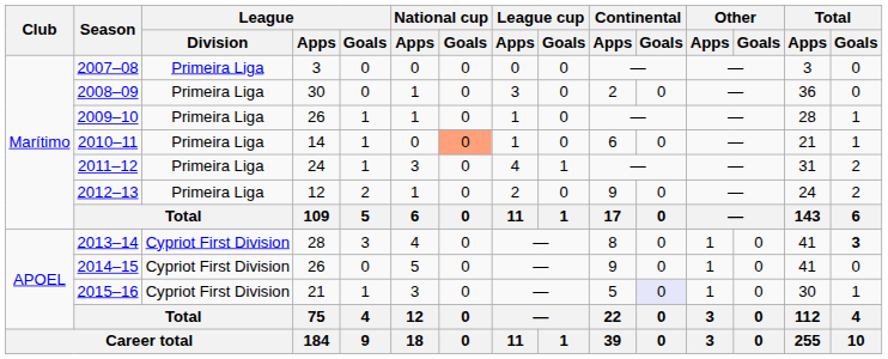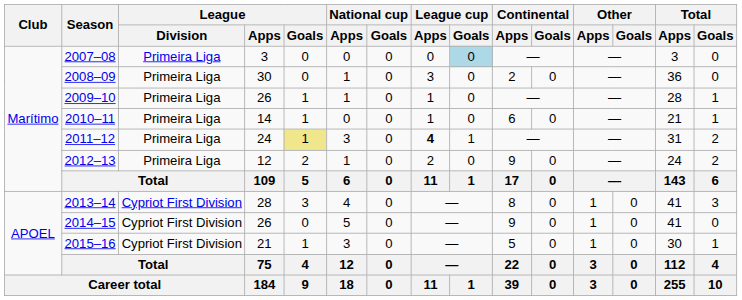2007–08 | League cup / Goals: no background -> lightblue background
2010–11 | National cup / Goals: lightsalmon background -> no background
2011–12 | League / Goals: no background -> khaki background
2011–12 | League cup / Apps: normal -> bold
2013–14 | Total / Goals: bold -> normal
2015–16 | Continental / Goals: lavender background -> no background
